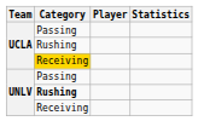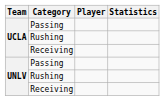UCLA / Receiving | Category: gold background -> no background
UNLV / Rushing | Category: bold -> normal
